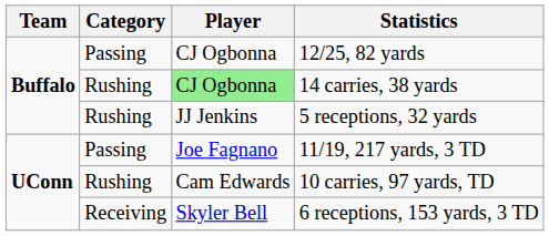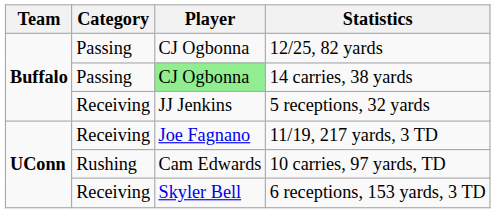14 carries, 38 yards | Category: Rushing -> Passing
5 receptions, 32 yards | Category: Rushing -> Receiving
11/19, 217 yards, 3 TD | Category: Passing -> Receiving
